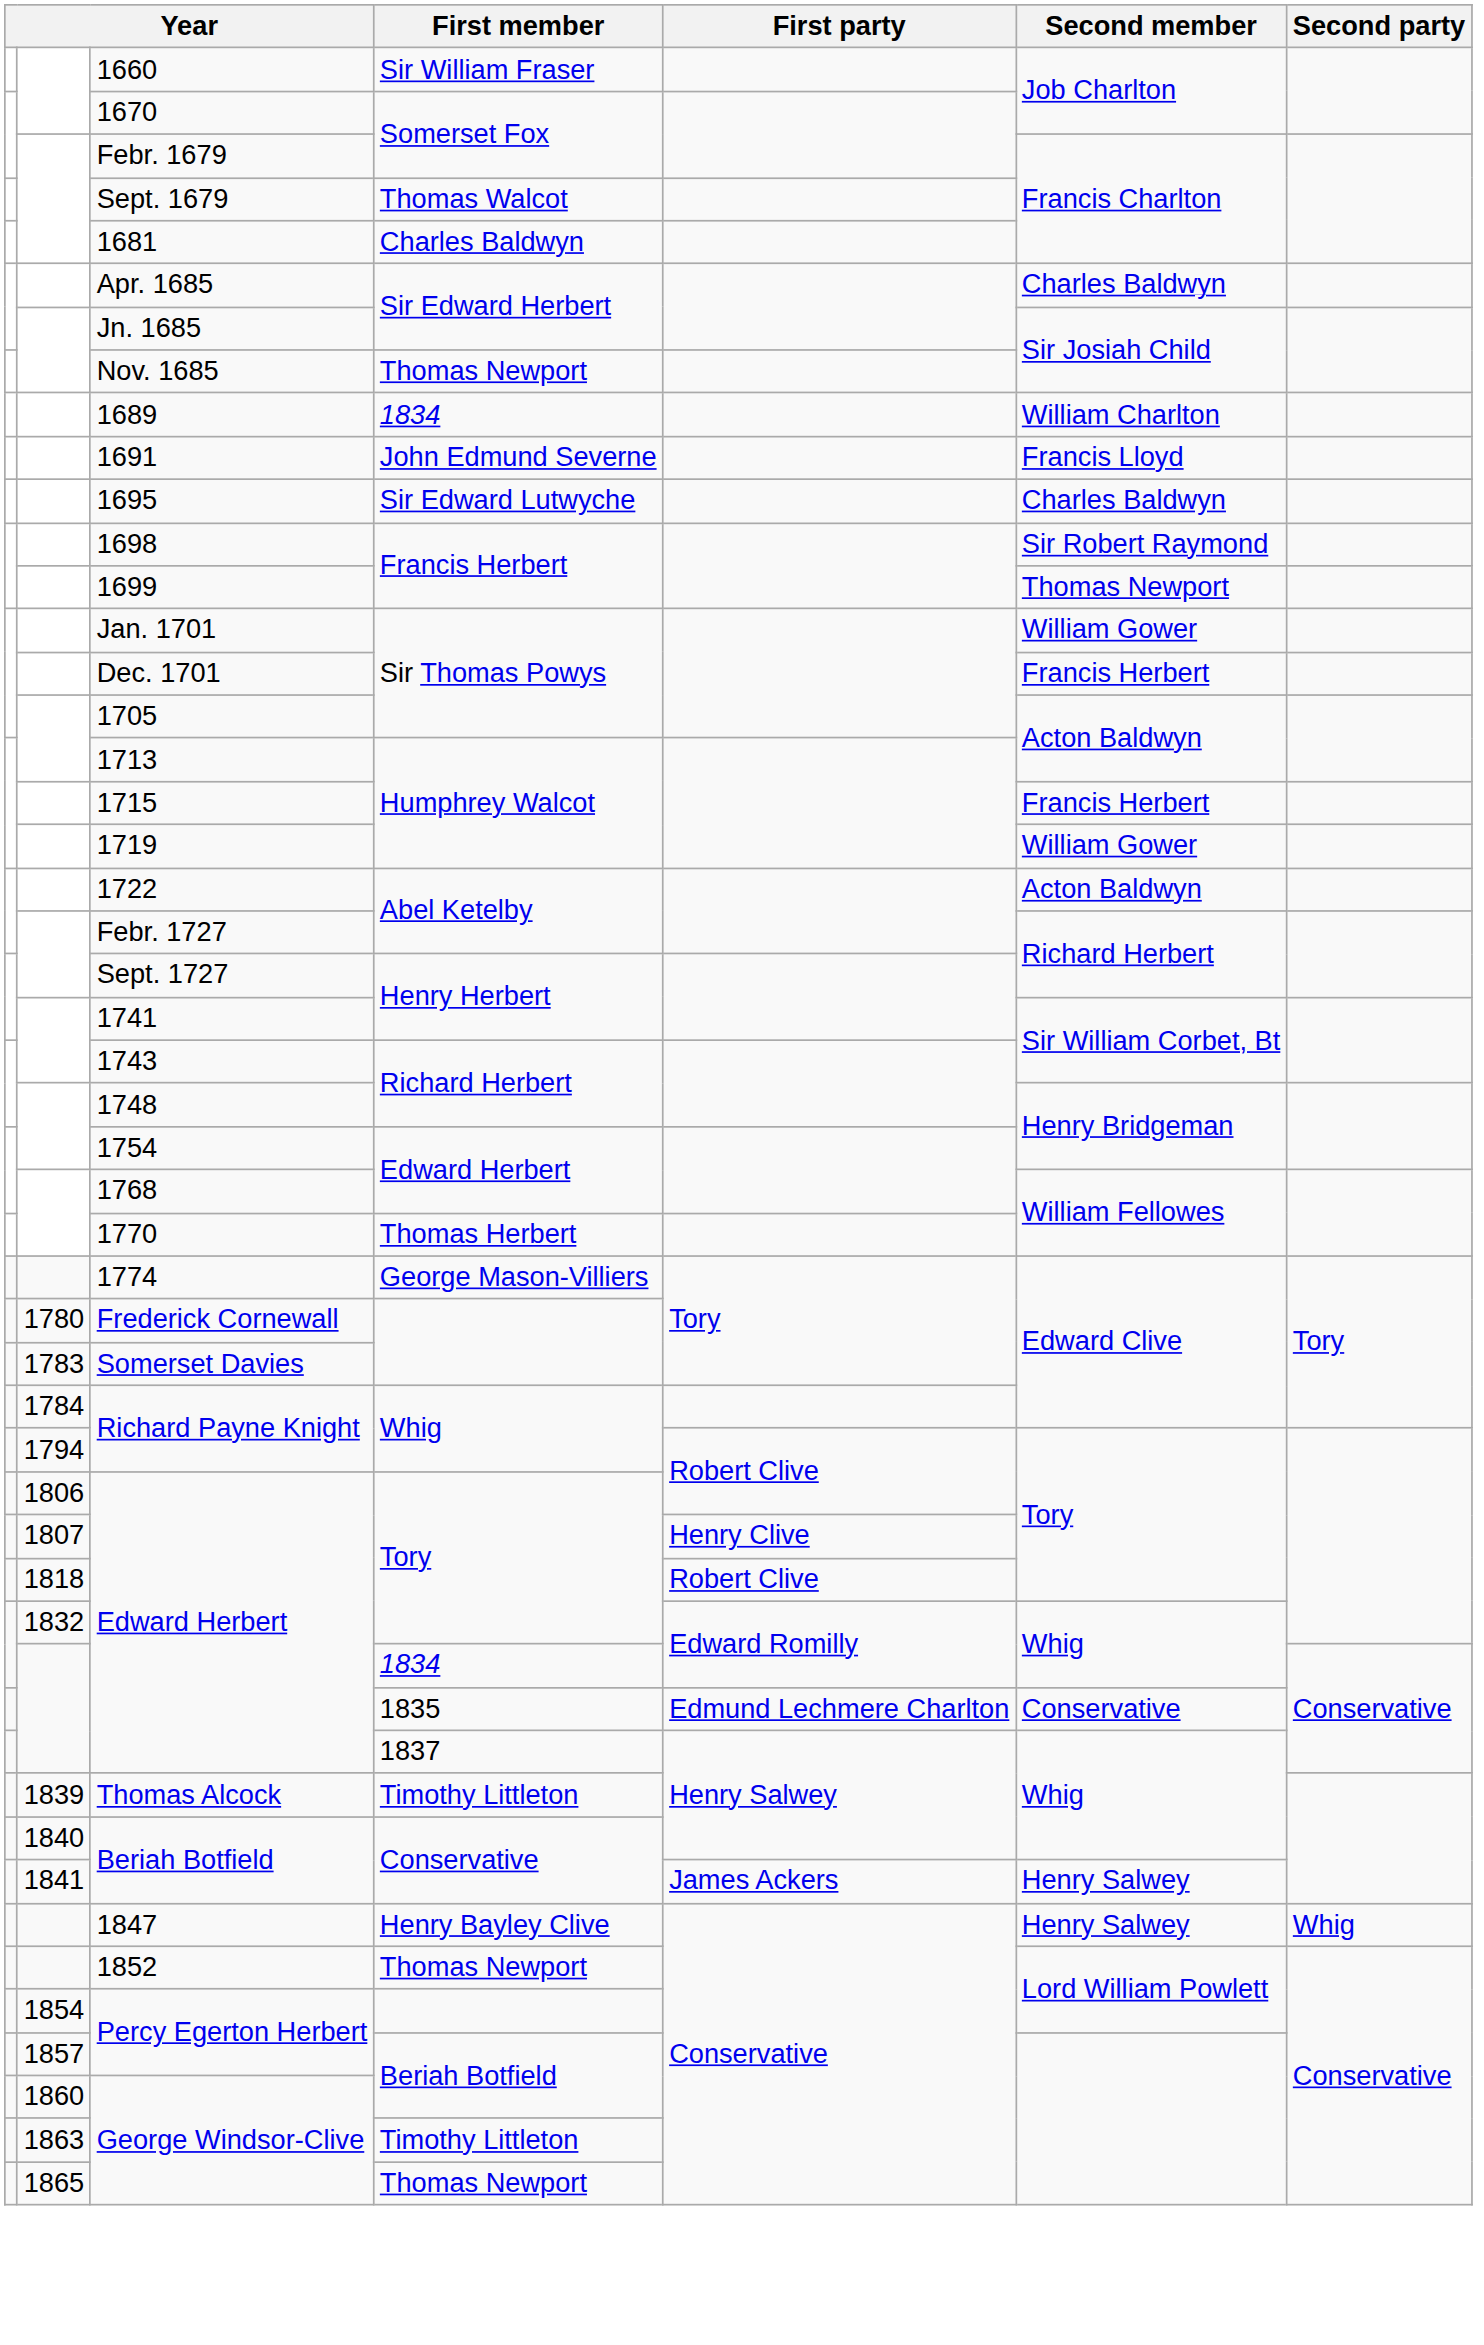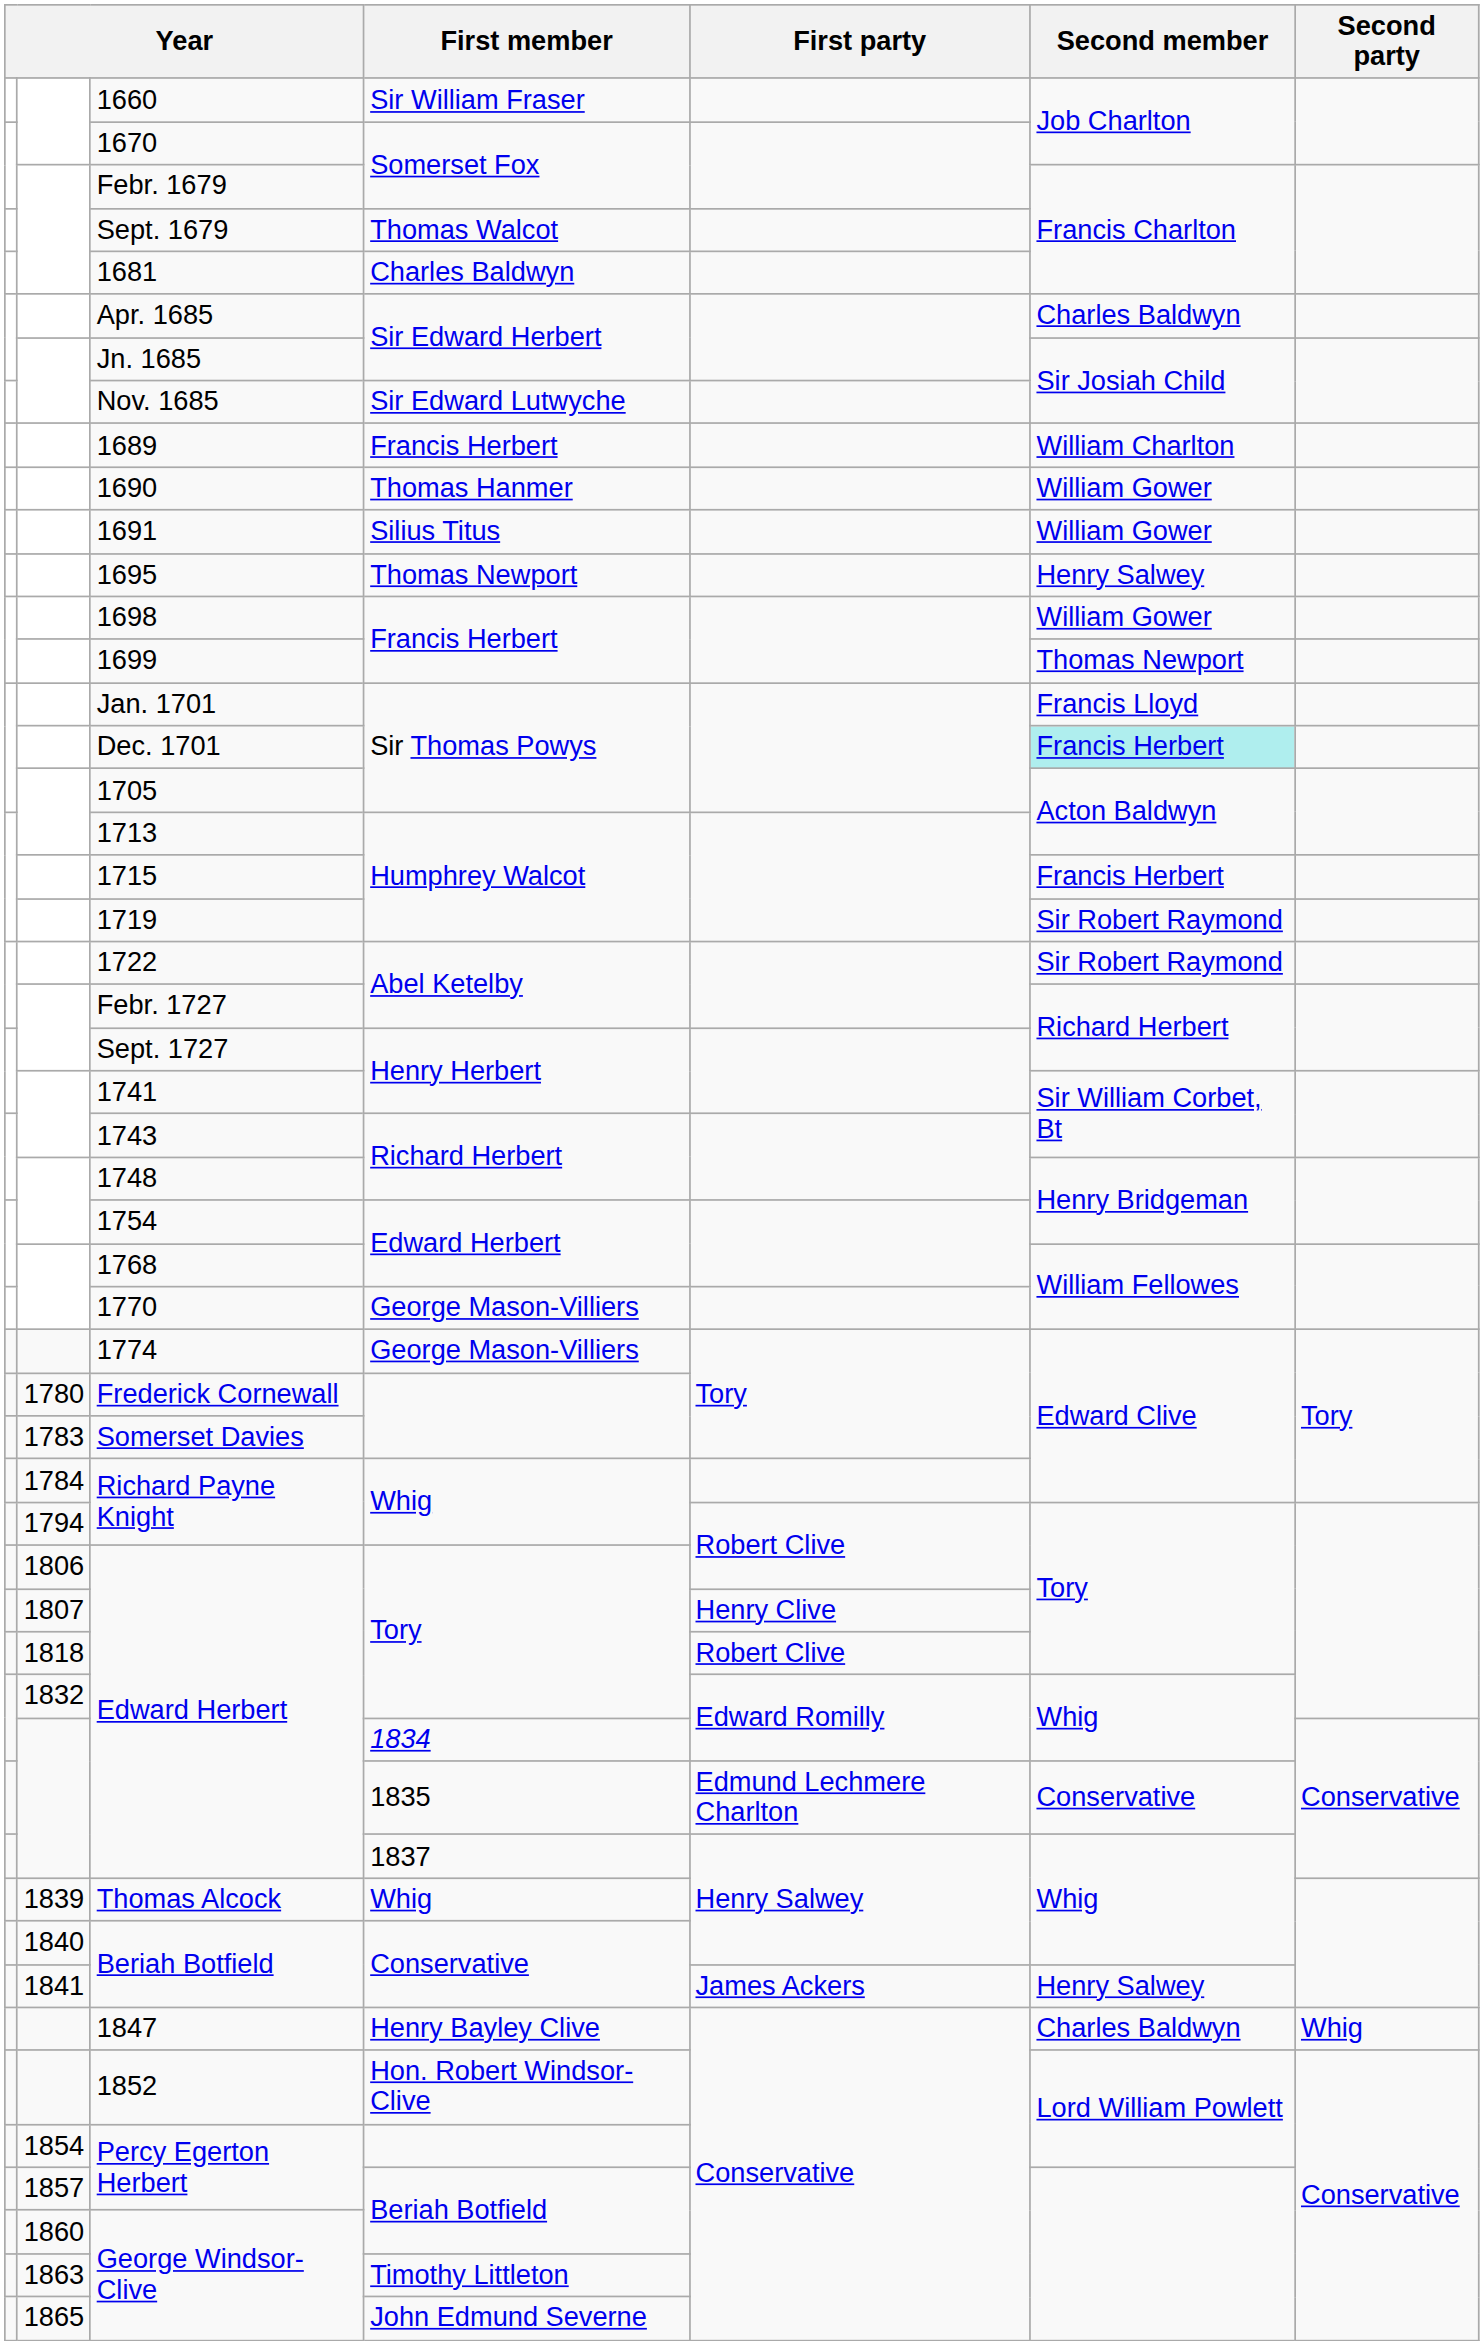Nov. 1685 | First member: Thomas Newport -> Sir Edward Lutwyche
1689 | First member: 1834 -> Francis Herbert
+ row: 1690 | Thomas Hanmer | William Gower
1691 | First member: John Edmund Severne -> Silius Titus
1691 | Second member: Francis Lloyd -> William Gower
1695 | First member: Sir Edward Lutwyche -> Thomas Newport
1695 | Second member: Charles Baldwyn -> Henry Salwey
1698 | Second member: Sir Robert Raymond -> William Gower
Jan. 1701 | Second member: William Gower -> Francis Lloyd
Dec. 1701 | Second member: no background -> paleturquoise background
1719 | Second member: William Gower -> Sir Robert Raymond
1722 | Second member: Acton Baldwyn -> Sir Robert Raymond
1770 | First member: Thomas Herbert -> George Mason-Villiers
Thomas Alcock | First member: Timothy Littleton -> Whig
1847 | Second member: Henry Salwey -> Charles Baldwyn
1852 | First member: Thomas Newport -> Hon. Robert Windsor-Clive
1865 / George Windsor-Clive | First member: Thomas Newport -> John Edmund Severne
